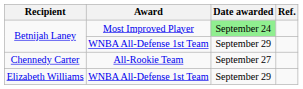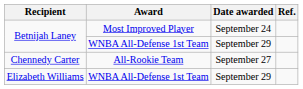Betnijah Laney / Most Improved Player | Date awarded: lightgreen background -> no background
